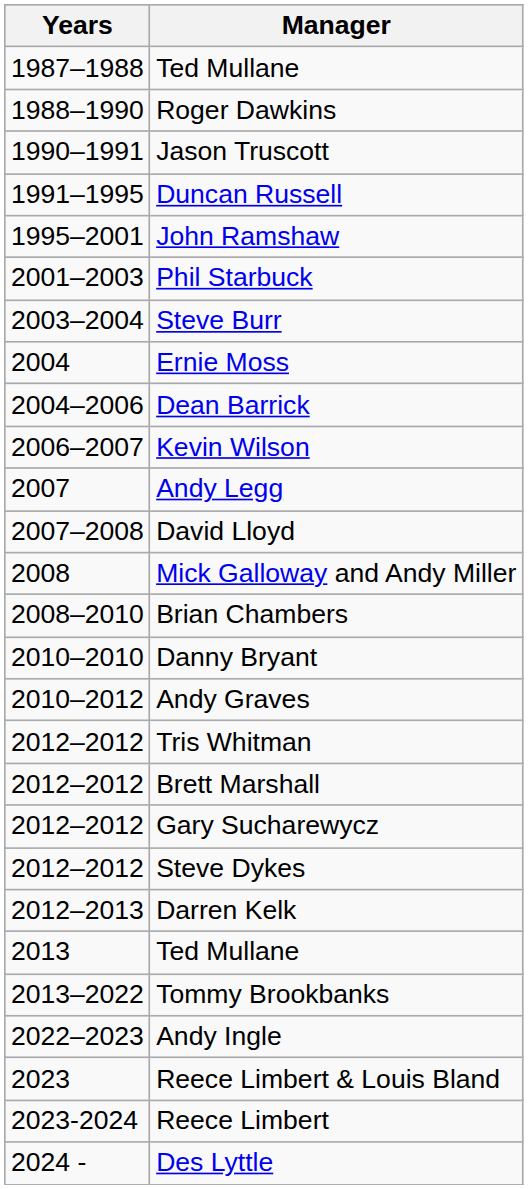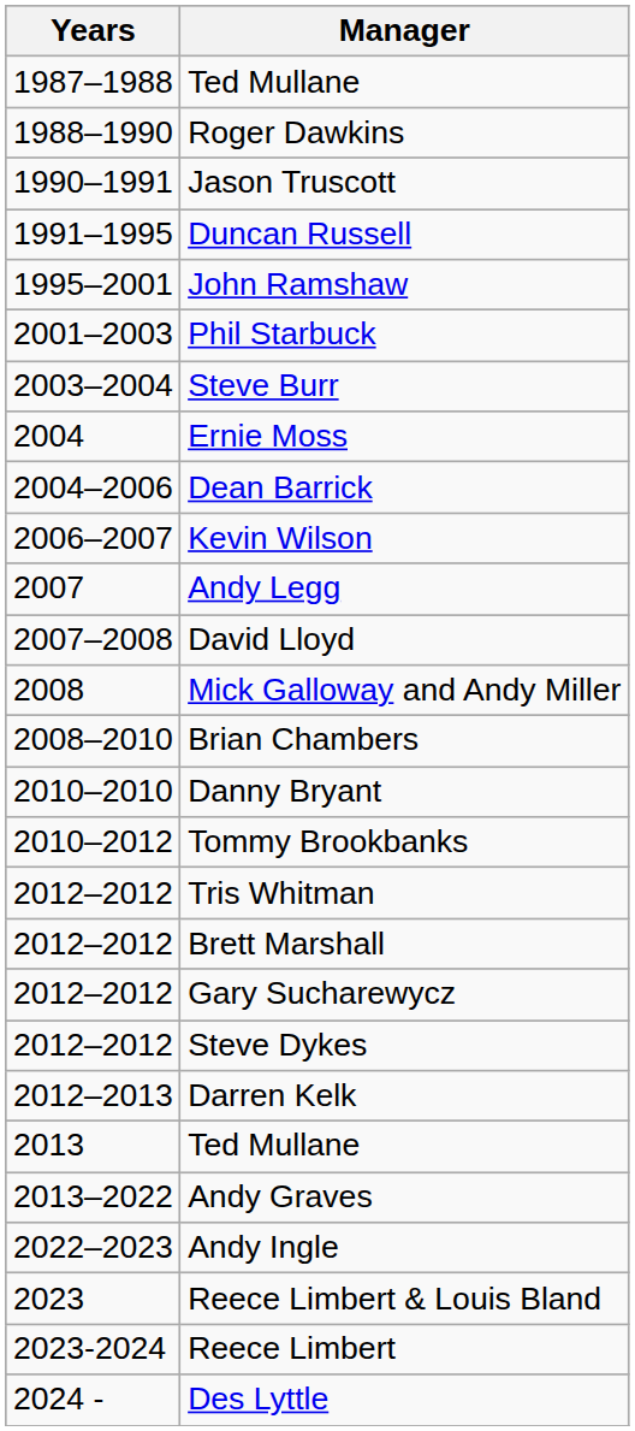row 17 | Manager: Andy Graves -> Tommy Brookbanks
row 24 | Manager: Tommy Brookbanks -> Andy Graves
